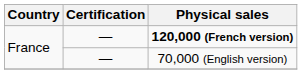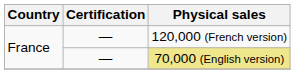120,000 (French version) | Physical sales: bold -> normal
70,000 (English version) | Physical sales: no background -> khaki background
